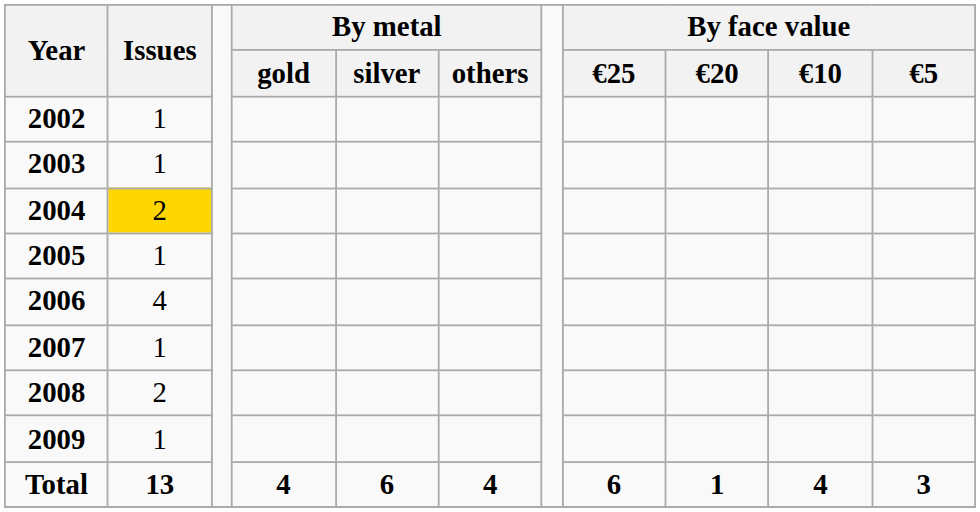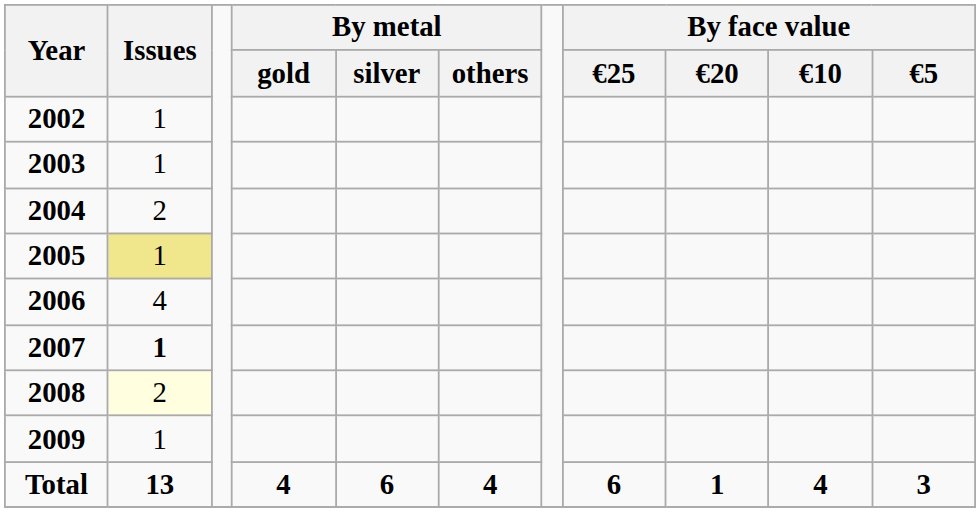2004 | Issues: gold background -> no background
2005 | Issues: no background -> khaki background
2007 | Issues: normal -> bold
2008 | Issues: no background -> lightyellow background
